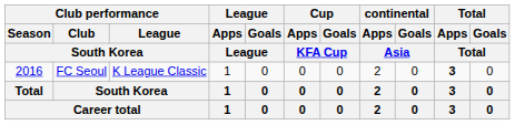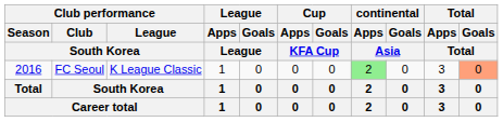FC Seoul | continental / Apps / Asia: no background -> lightgreen background
FC Seoul | Total / Apps / Total: bold -> normal
FC Seoul | Total / Goals / Total: no background -> lightsalmon background
